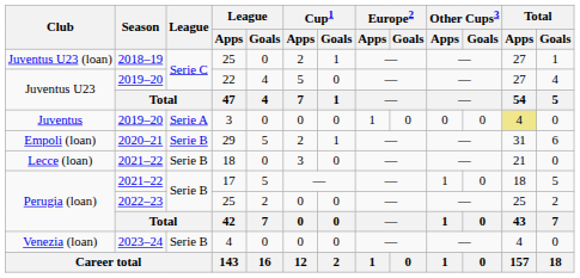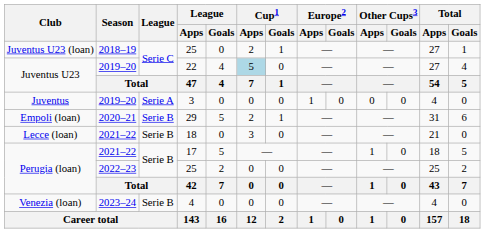Juventus U23 / 22 | Cup1 / Apps: no background -> lightblue background
Juventus | Total / Apps: khaki background -> no background
